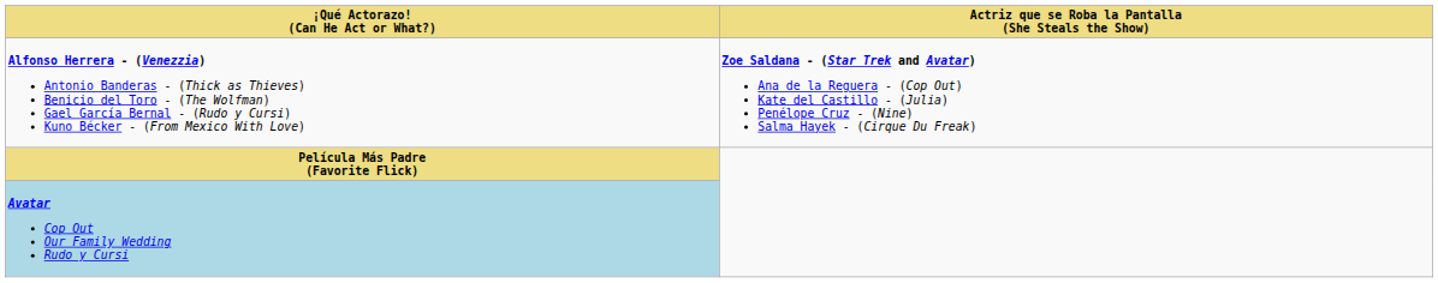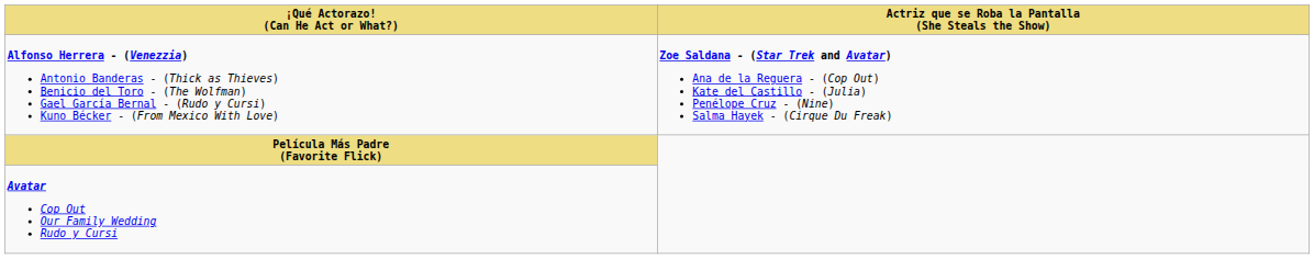Avatar Cop Out Our Family Wedding Rudo y Cursi | ¡Qué Actorazo! (Can He Act or What?): lightblue background -> no background
